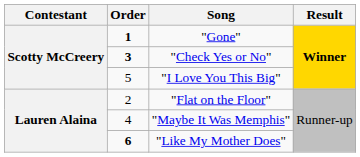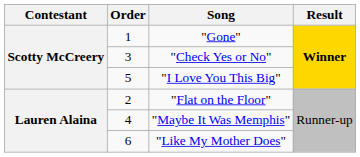"Gone" | Order: bold -> normal
"Check Yes or No" | Order: bold -> normal
"Like My Mother Does" | Order: bold -> normal
